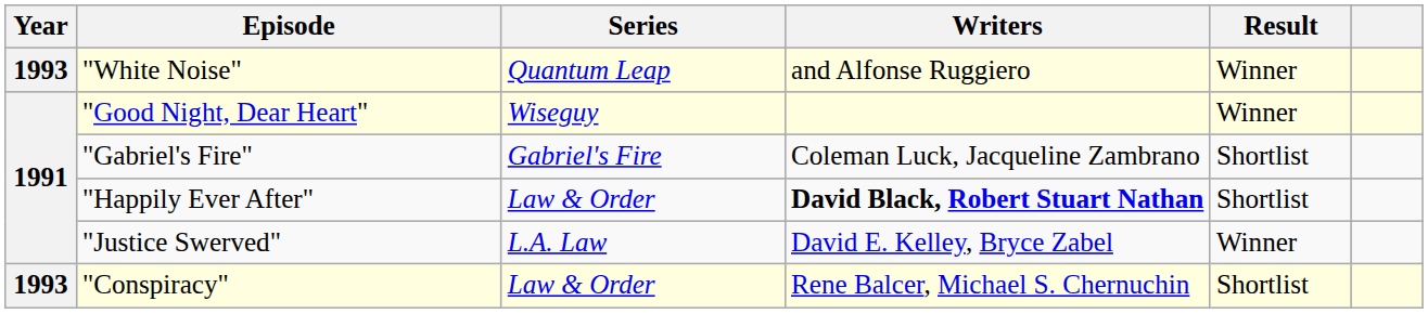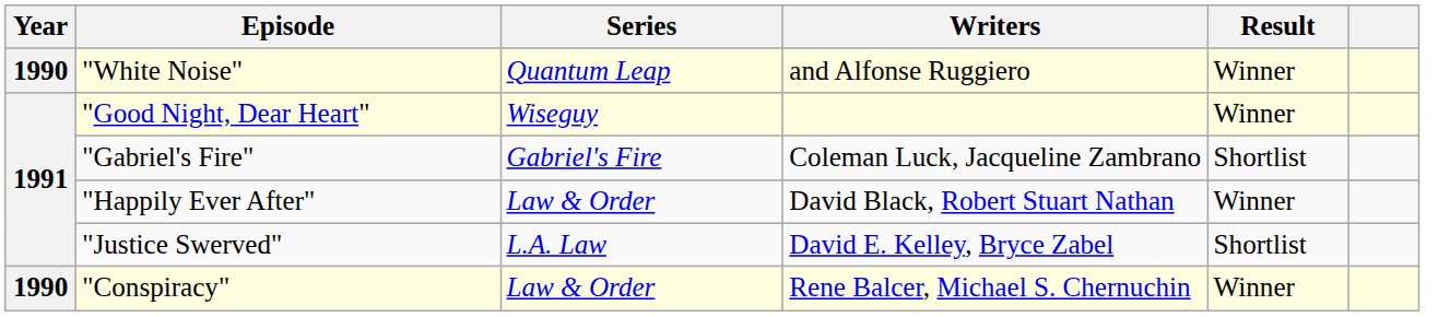"White Noise" | Year: 1993 -> 1990
"Happily Ever After" | Writers: bold -> normal
"Happily Ever After" | Result: Shortlist -> Winner
"Justice Swerved" | Result: Winner -> Shortlist
"Conspiracy" | Year: 1993 -> 1990
"Conspiracy" | Result: Shortlist -> Winner
